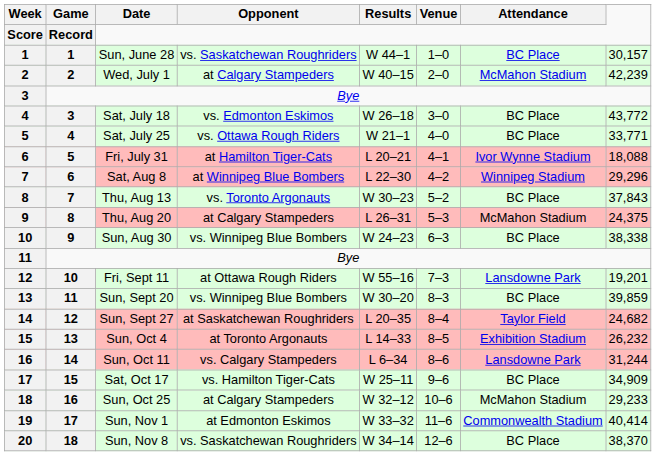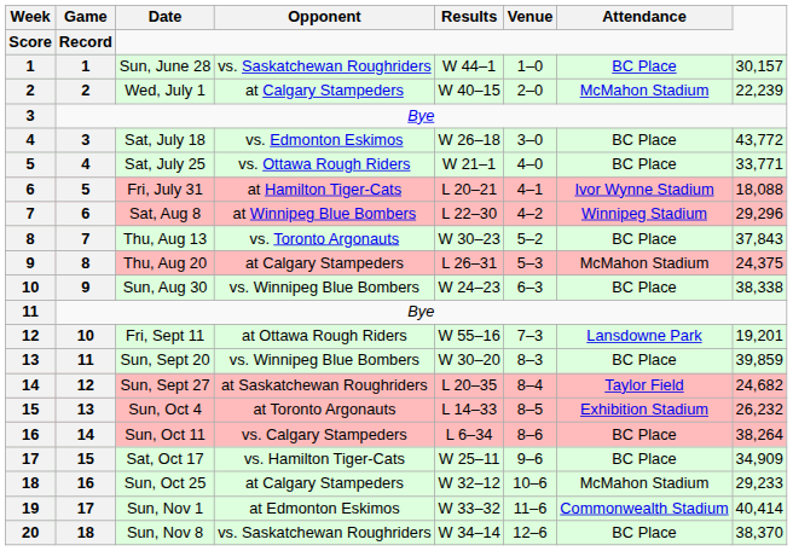Wed, July 1 | column 8: 42,239 -> 22,239
Sun, Oct 11 | Attendance: Lansdowne Park -> BC Place
Sun, Oct 11 | column 8: 31,244 -> 38,264
